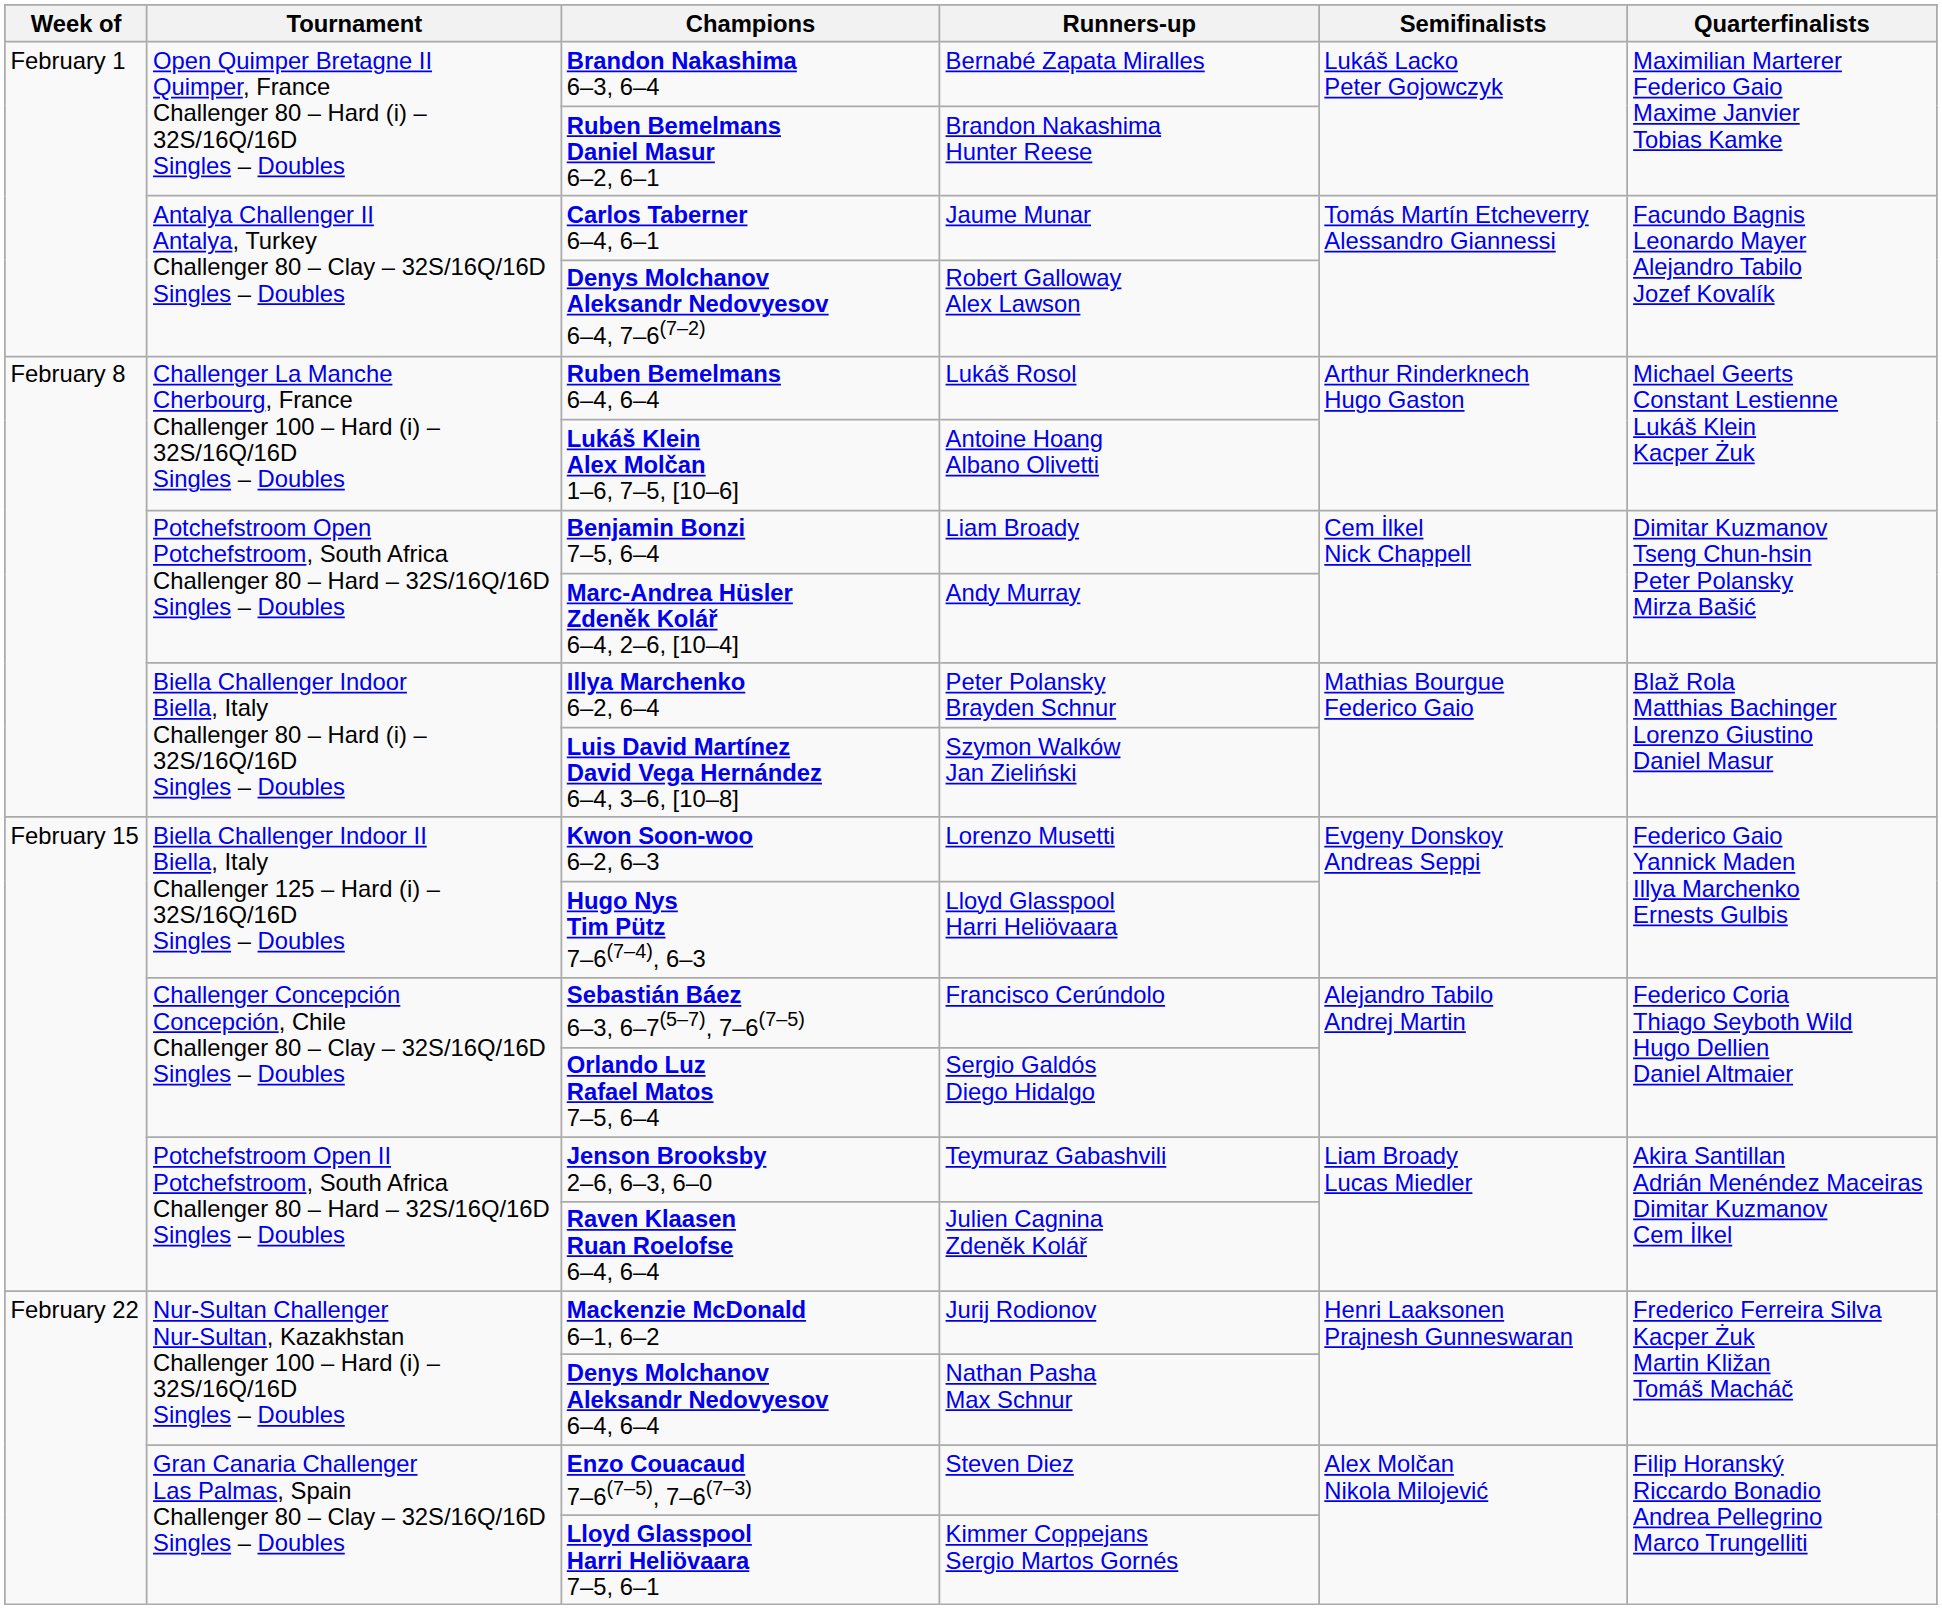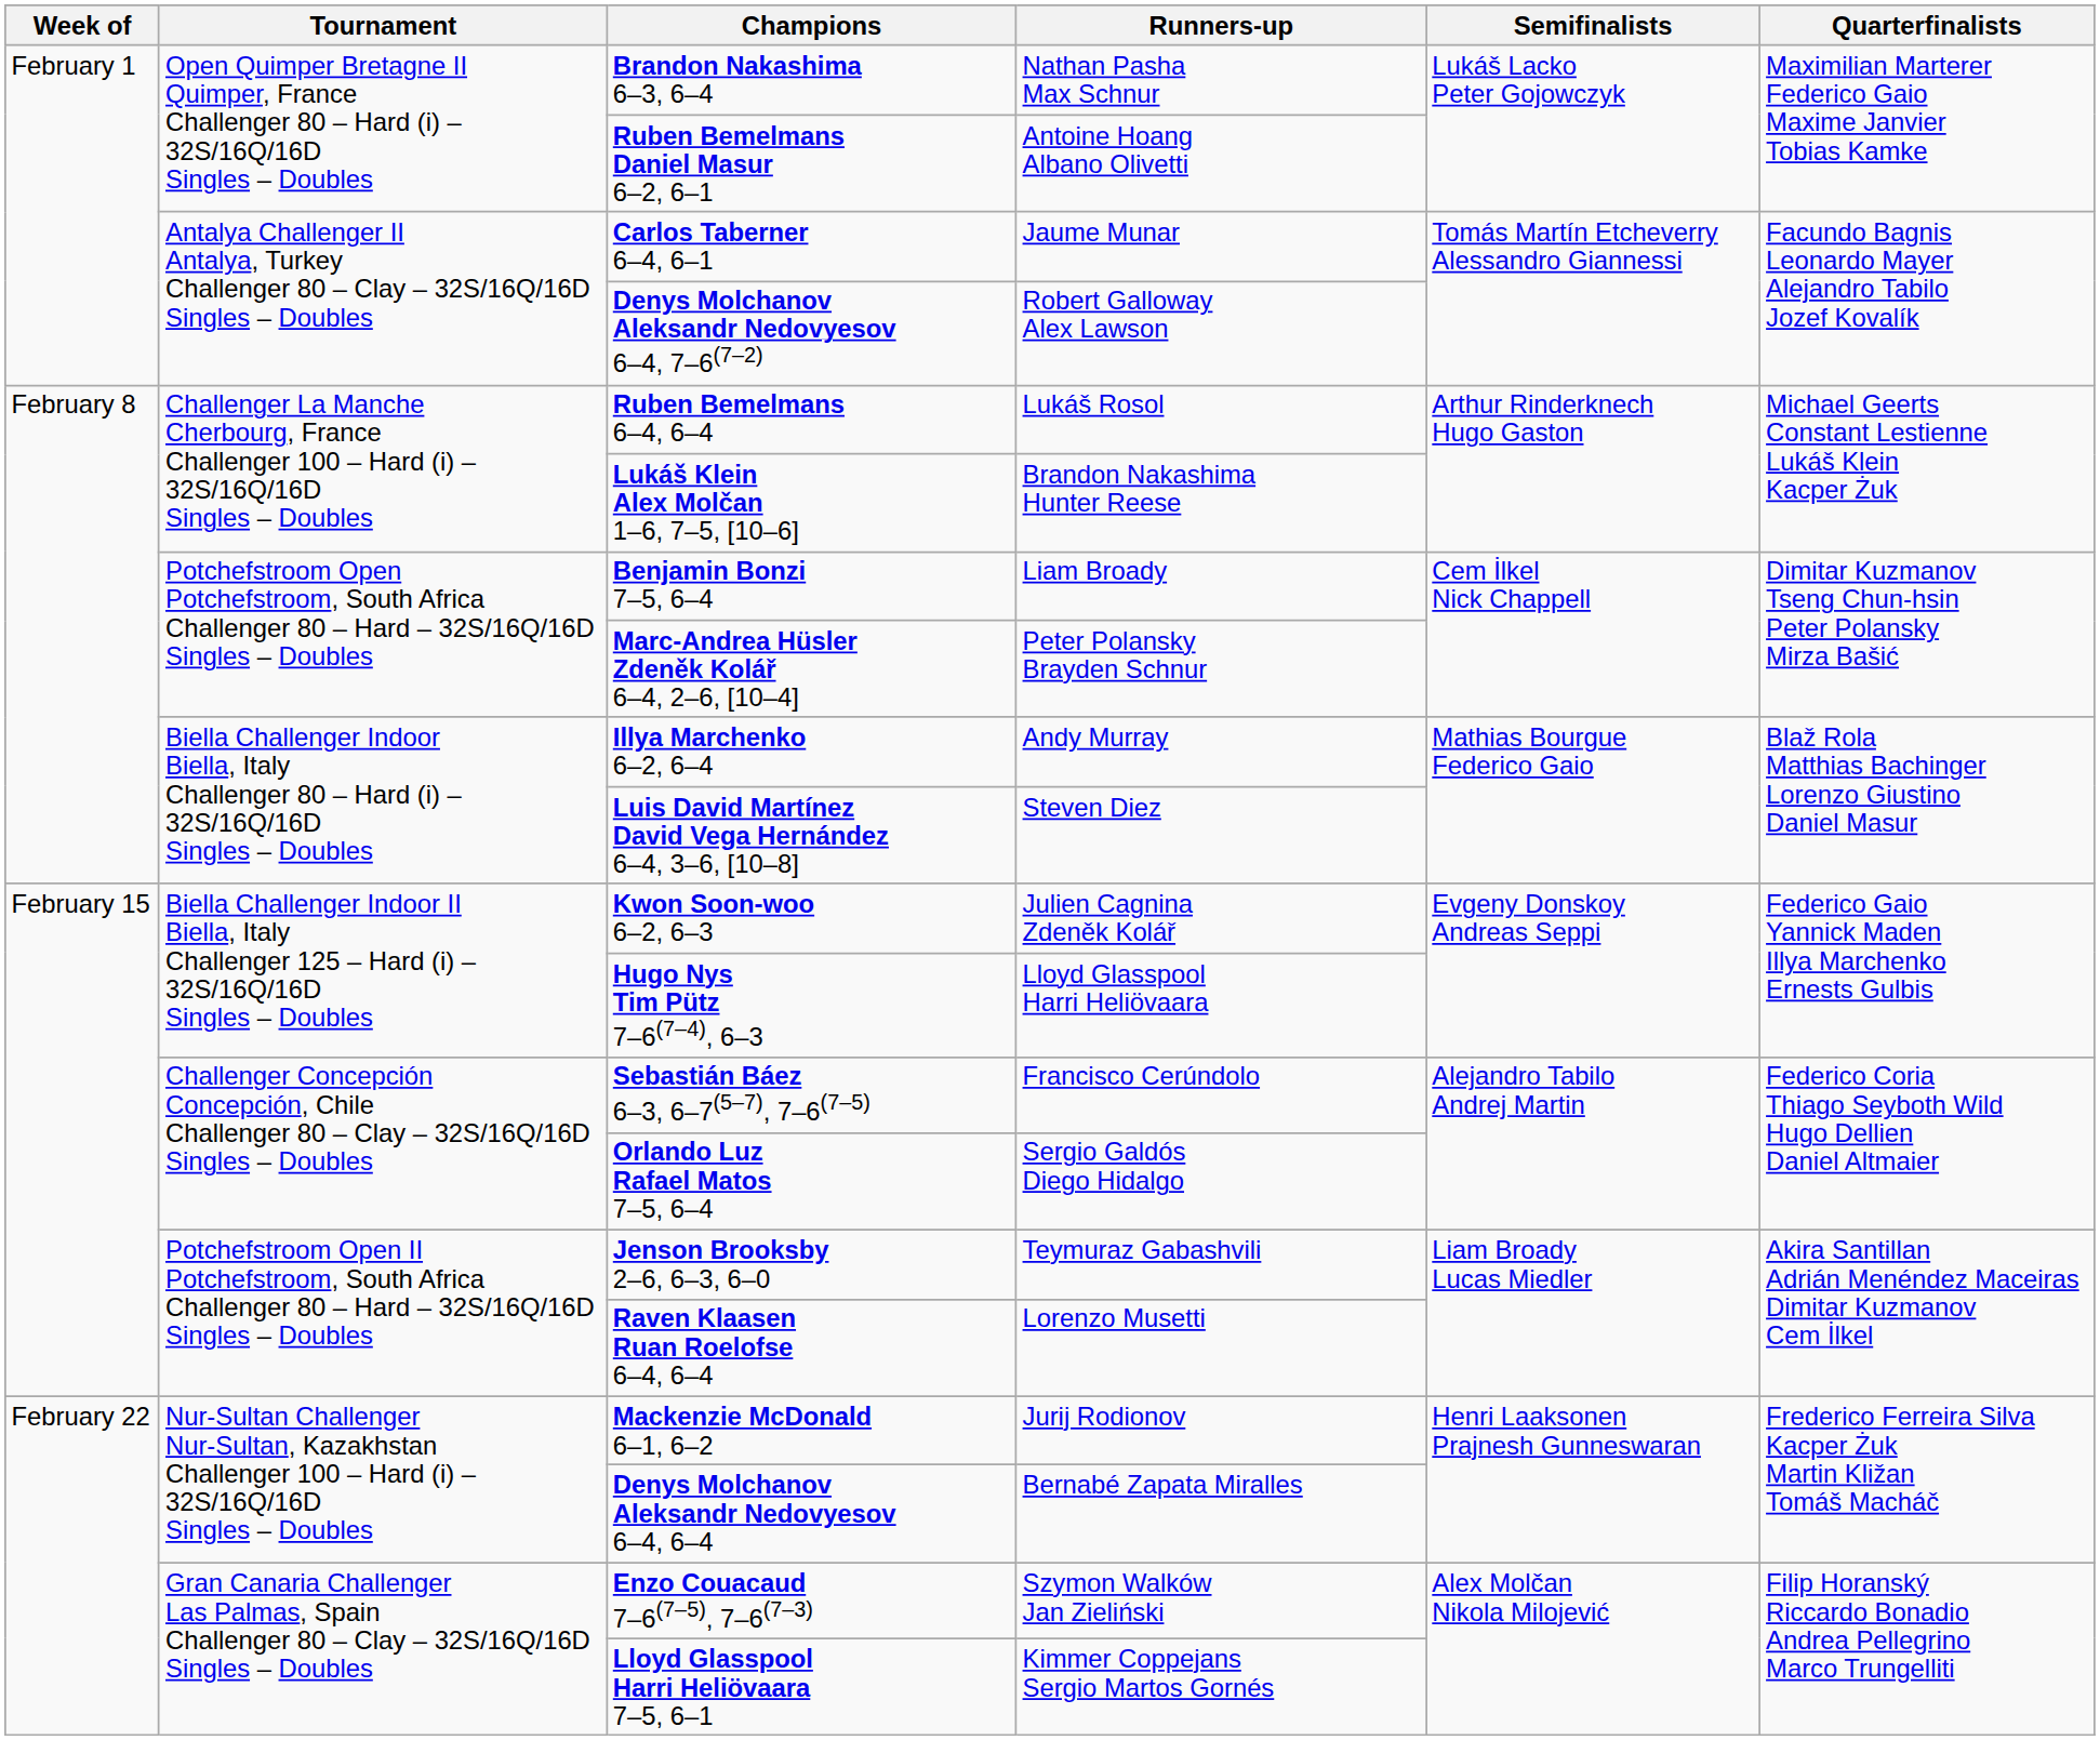Brandon Nakashima 6–3, 6–4 | Runners-up: Bernabé Zapata Miralles -> Nathan Pasha Max Schnur
Ruben Bemelmans Daniel Masur 6–2, 6–1 | Runners-up: Brandon Nakashima Hunter Reese -> Antoine Hoang Albano Olivetti
Lukáš Klein Alex Molčan 1–6, 7–5, [10–6] | Runners-up: Antoine Hoang Albano Olivetti -> Brandon Nakashima Hunter Reese
Marc-Andrea Hüsler Zdeněk Kolář 6–4, 2–6, [10–4] | Runners-up: Andy Murray -> Peter Polansky Brayden Schnur
Illya Marchenko 6–2, 6–4 | Runners-up: Peter Polansky Brayden Schnur -> Andy Murray
Luis David Martínez David Vega Hernández 6–4, 3–6, [10–8] | Runners-up: Szymon Walków Jan Zieliński -> Steven Diez
Kwon Soon-woo 6–2, 6–3 | Runners-up: Lorenzo Musetti -> Julien Cagnina Zdeněk Kolář
Raven Klaasen Ruan Roelofse 6–4, 6–4 | Runners-up: Julien Cagnina Zdeněk Kolář -> Lorenzo Musetti
Denys Molchanov Aleksandr Nedovyesov 6–4, 6–4 | Runners-up: Nathan Pasha Max Schnur -> Bernabé Zapata Miralles
Enzo Couacaud 7–6(7–5), 7–6(7–3) | Runners-up: Steven Diez -> Szymon Walków Jan Zieliński
